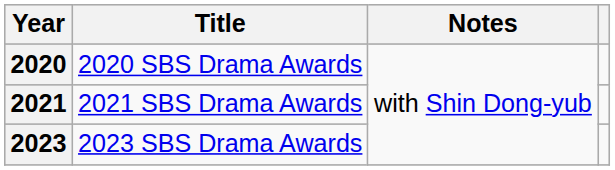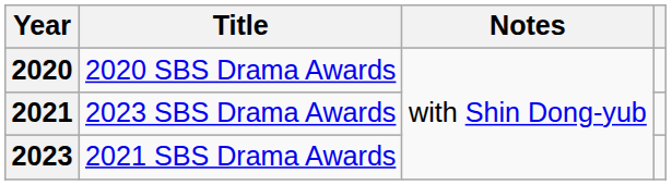2021 | Title: 2021 SBS Drama Awards -> 2023 SBS Drama Awards
2023 | Title: 2023 SBS Drama Awards -> 2021 SBS Drama Awards
